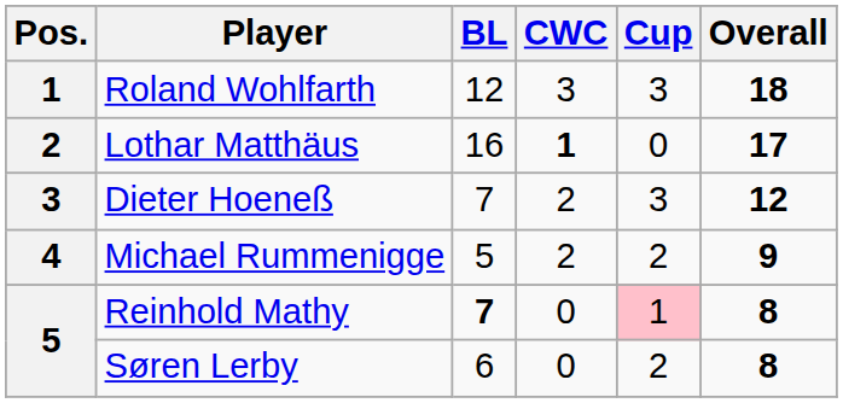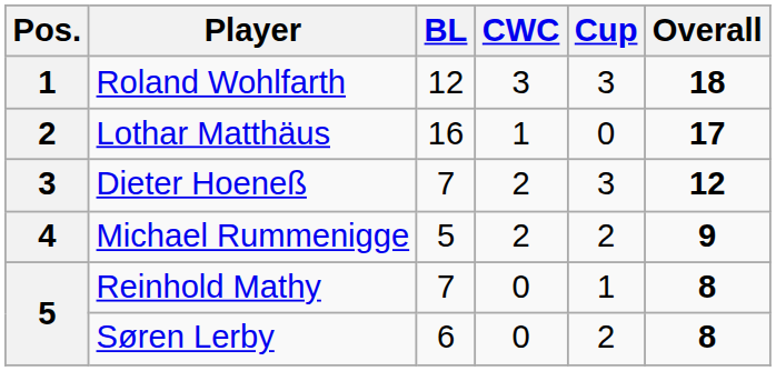Lothar Matthäus | CWC: bold -> normal
Reinhold Mathy | BL: bold -> normal
Reinhold Mathy | Cup: pink background -> no background
